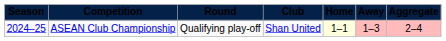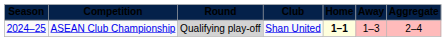ASEAN Club Championship | Round: no background -> lightgrey background
ASEAN Club Championship | Home: normal -> bold
